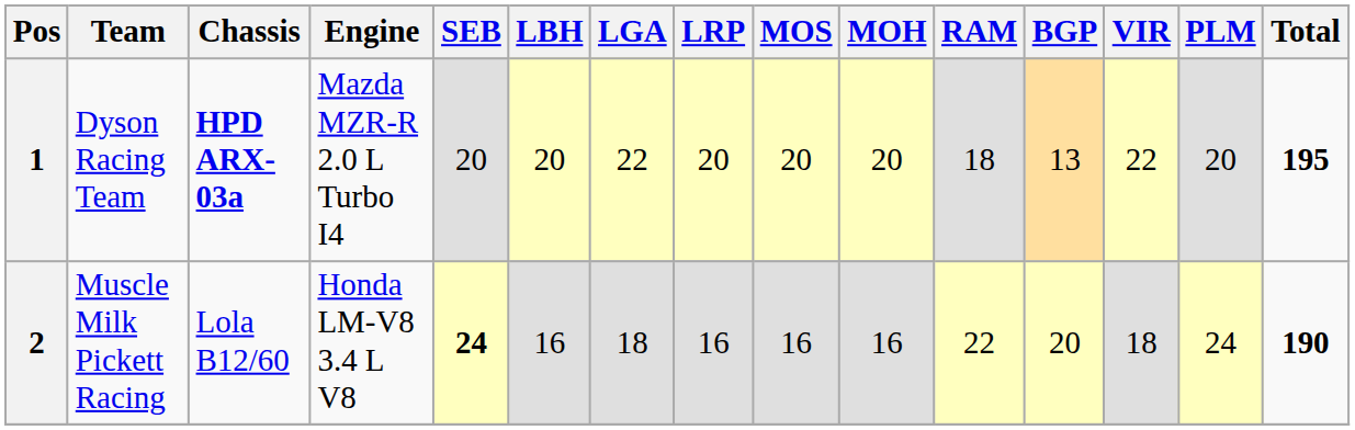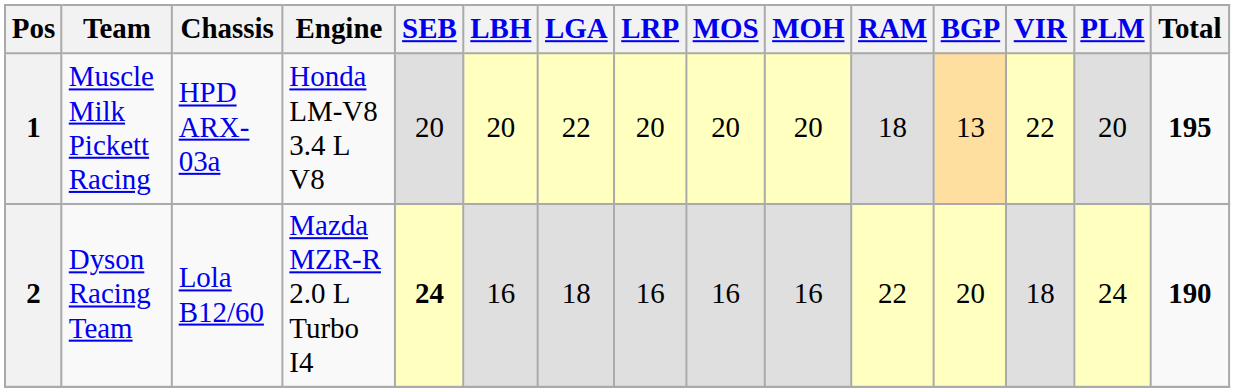1 | Team: Dyson Racing Team -> Muscle Milk Pickett Racing
1 | Chassis: bold -> normal
1 | Engine: Mazda MZR-R 2.0 L Turbo I4 -> Honda LM-V8 3.4 L V8
2 | Team: Muscle Milk Pickett Racing -> Dyson Racing Team
2 | Engine: Honda LM-V8 3.4 L V8 -> Mazda MZR-R 2.0 L Turbo I4
